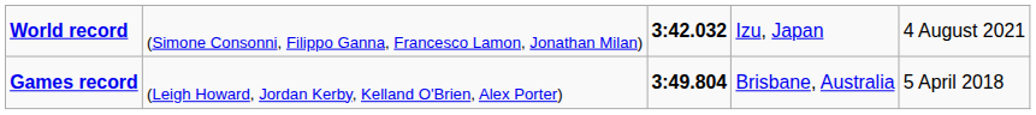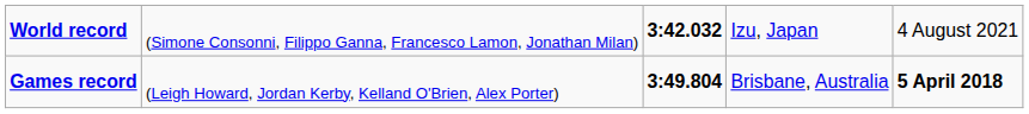Games record | column 5: normal -> bold
